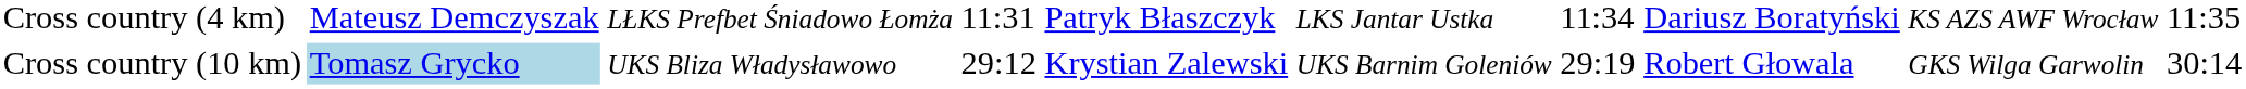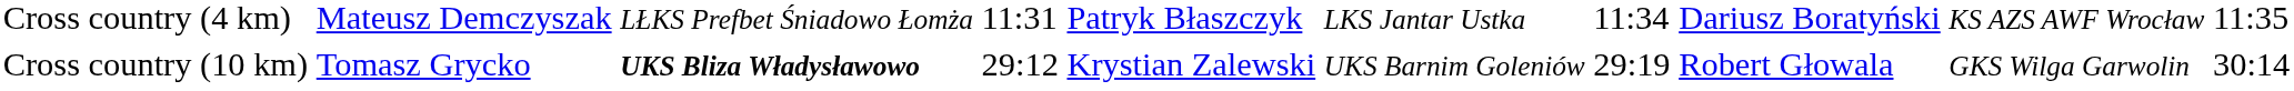Cross country (10 km) | column 2: lightblue background -> no background
Cross country (10 km) | column 3: normal -> bold
